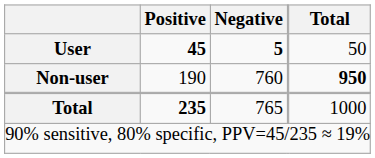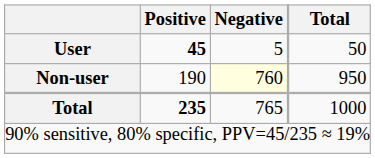User | Negative: bold -> normal
Non-user | Negative: no background -> lightyellow background
Non-user | Total: bold -> normal
